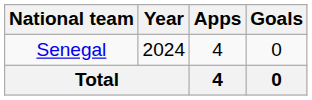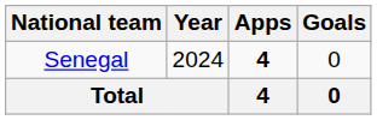Senegal | Apps: normal -> bold
